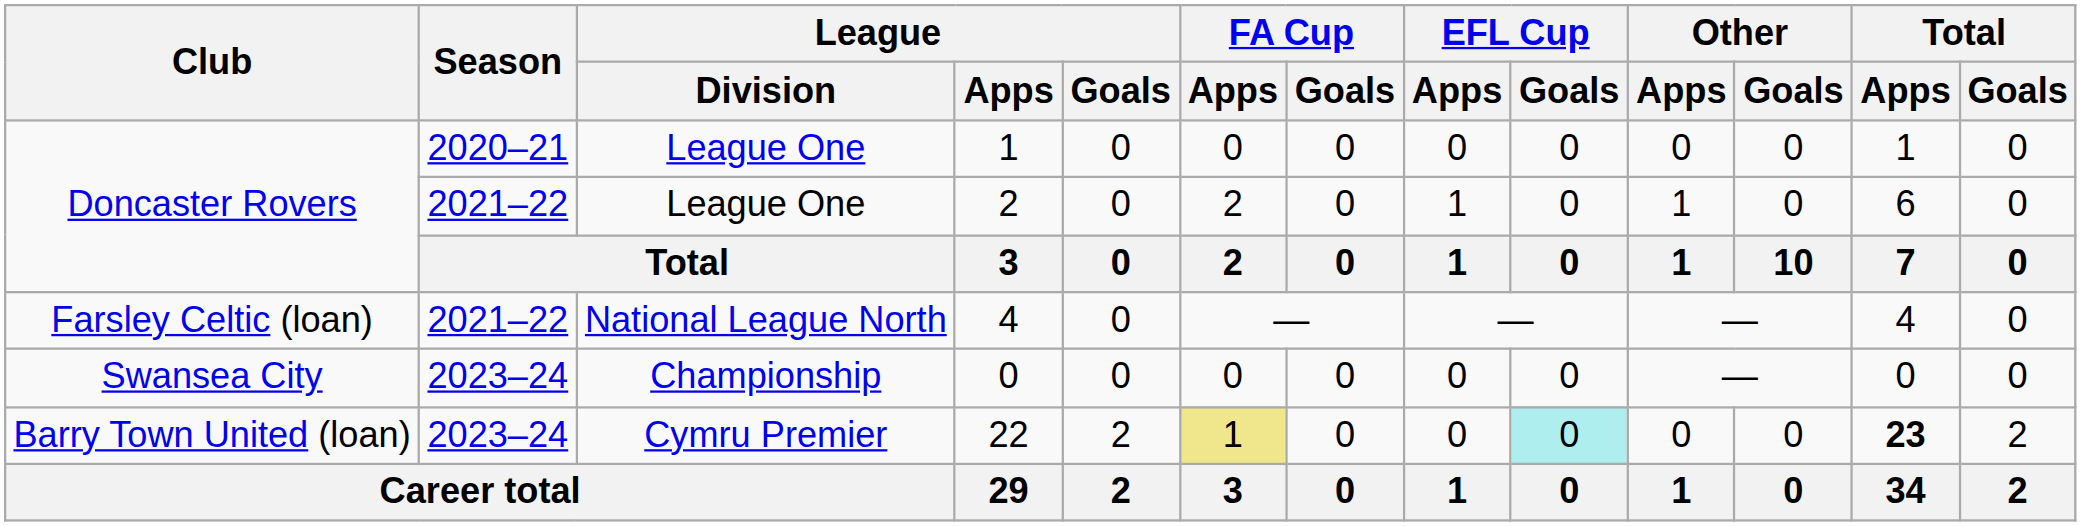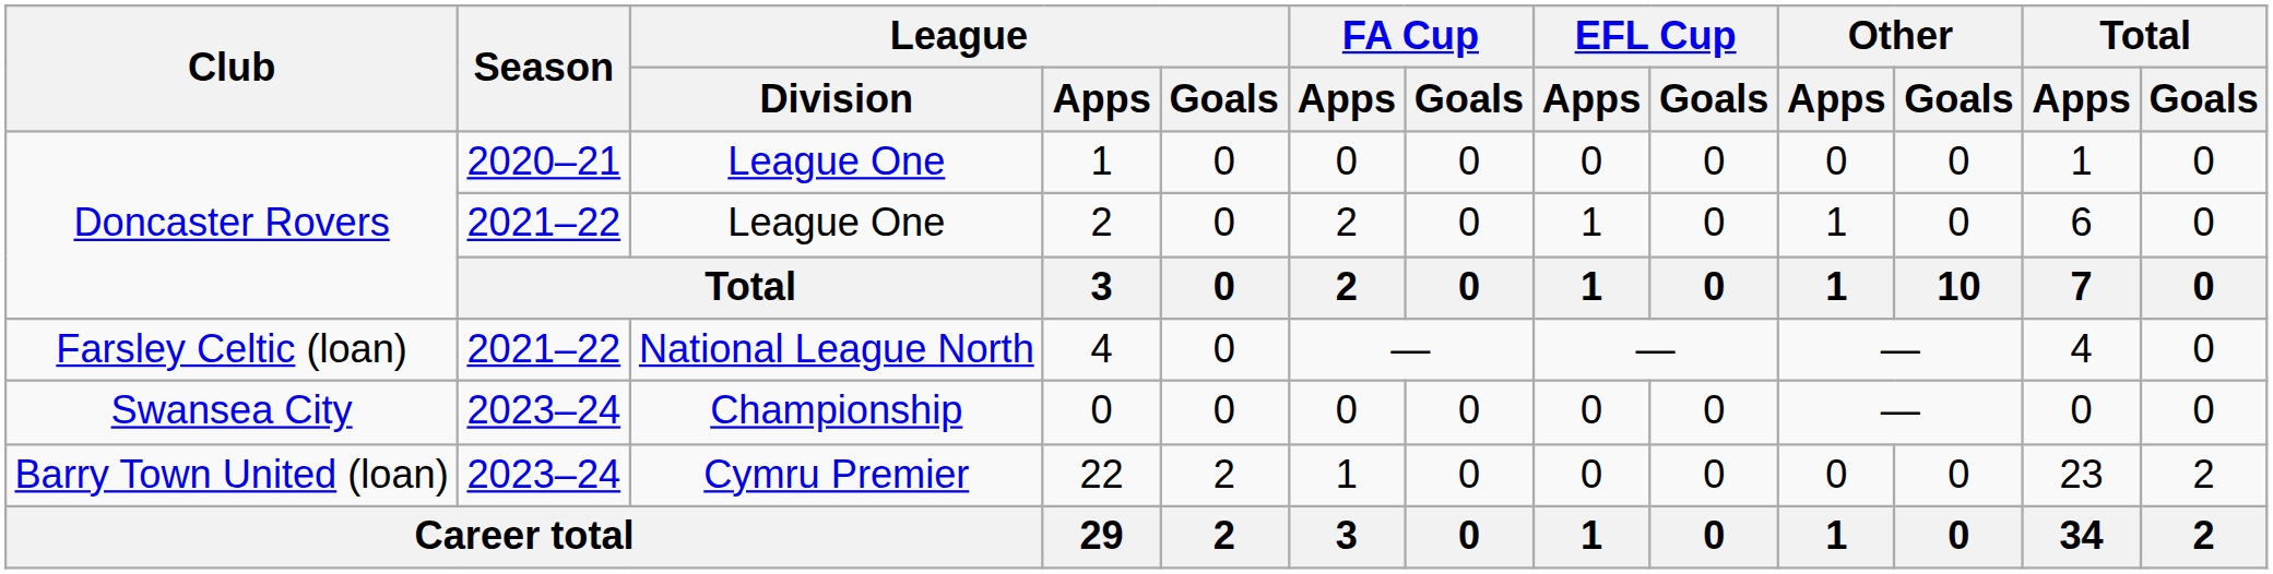22 | FA Cup / Apps: khaki background -> no background
22 | EFL Cup / Goals: paleturquoise background -> no background
22 | Total / Apps: bold -> normal
